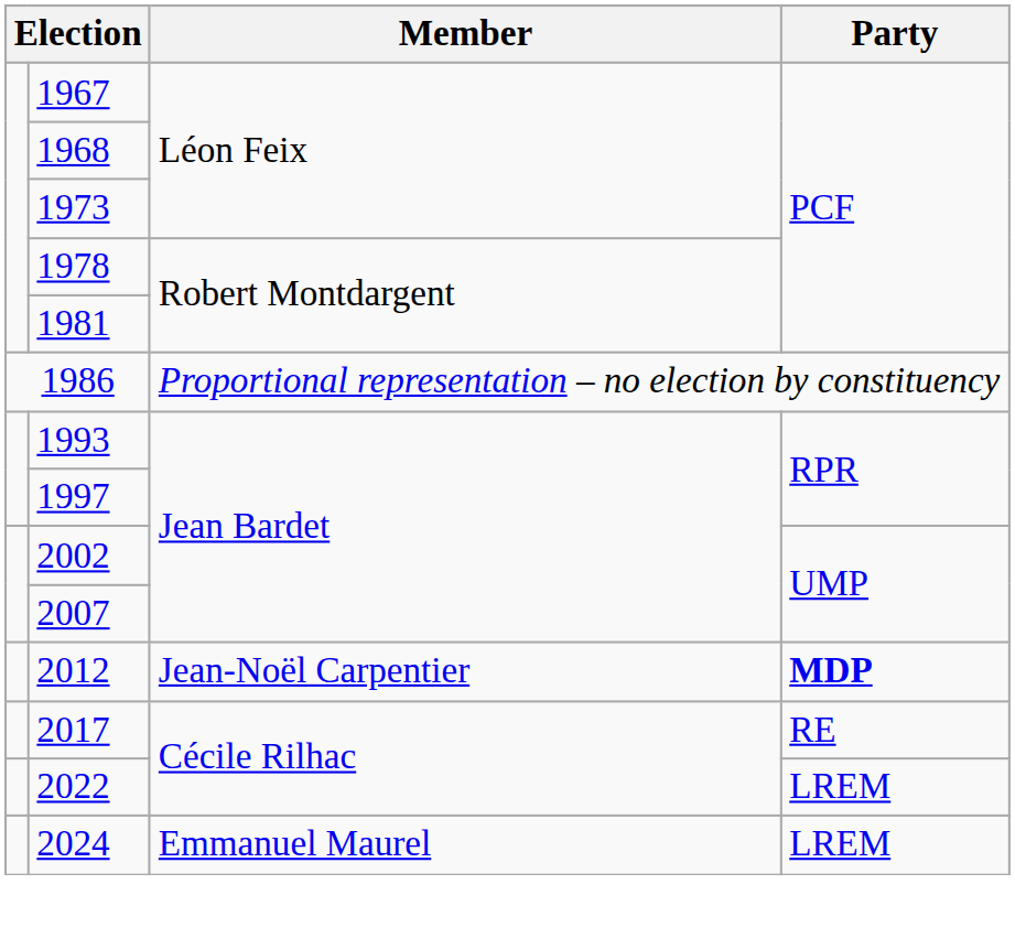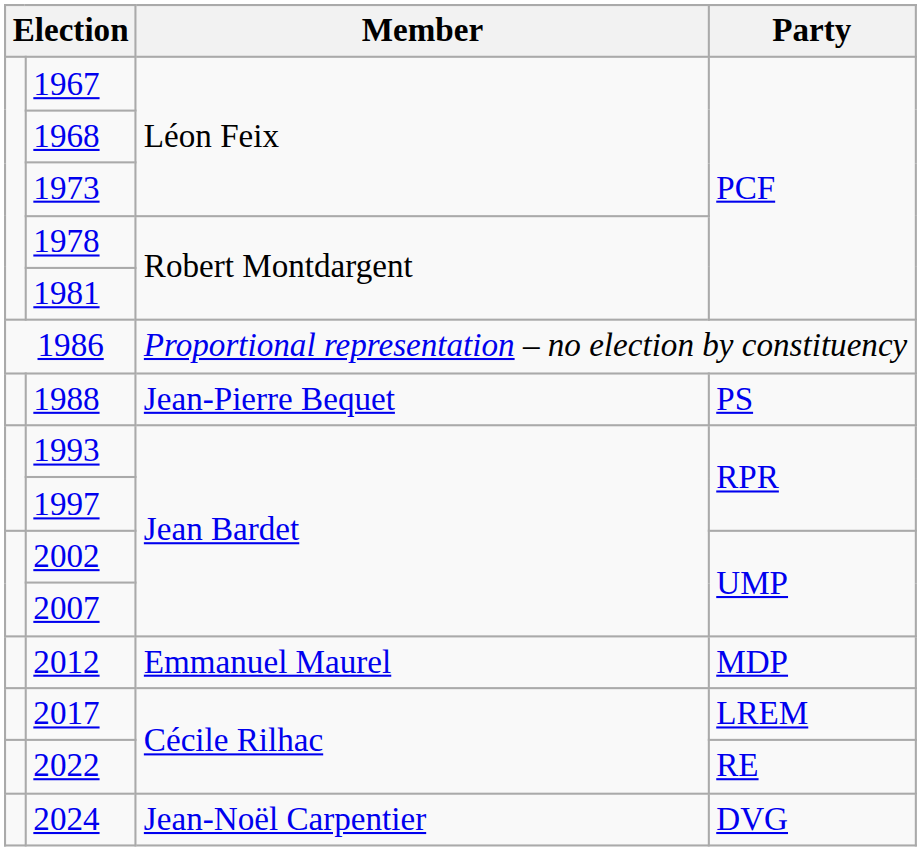+ row: 1988 | Jean-Pierre Bequet | PS
2012 | Member: Jean-Noël Carpentier -> Emmanuel Maurel
2012 | Party: bold -> normal
2017 | Party: RE -> LREM
2022 | Party: LREM -> RE
2024 | Member: Emmanuel Maurel -> Jean-Noël Carpentier
2024 | Party: LREM -> DVG
